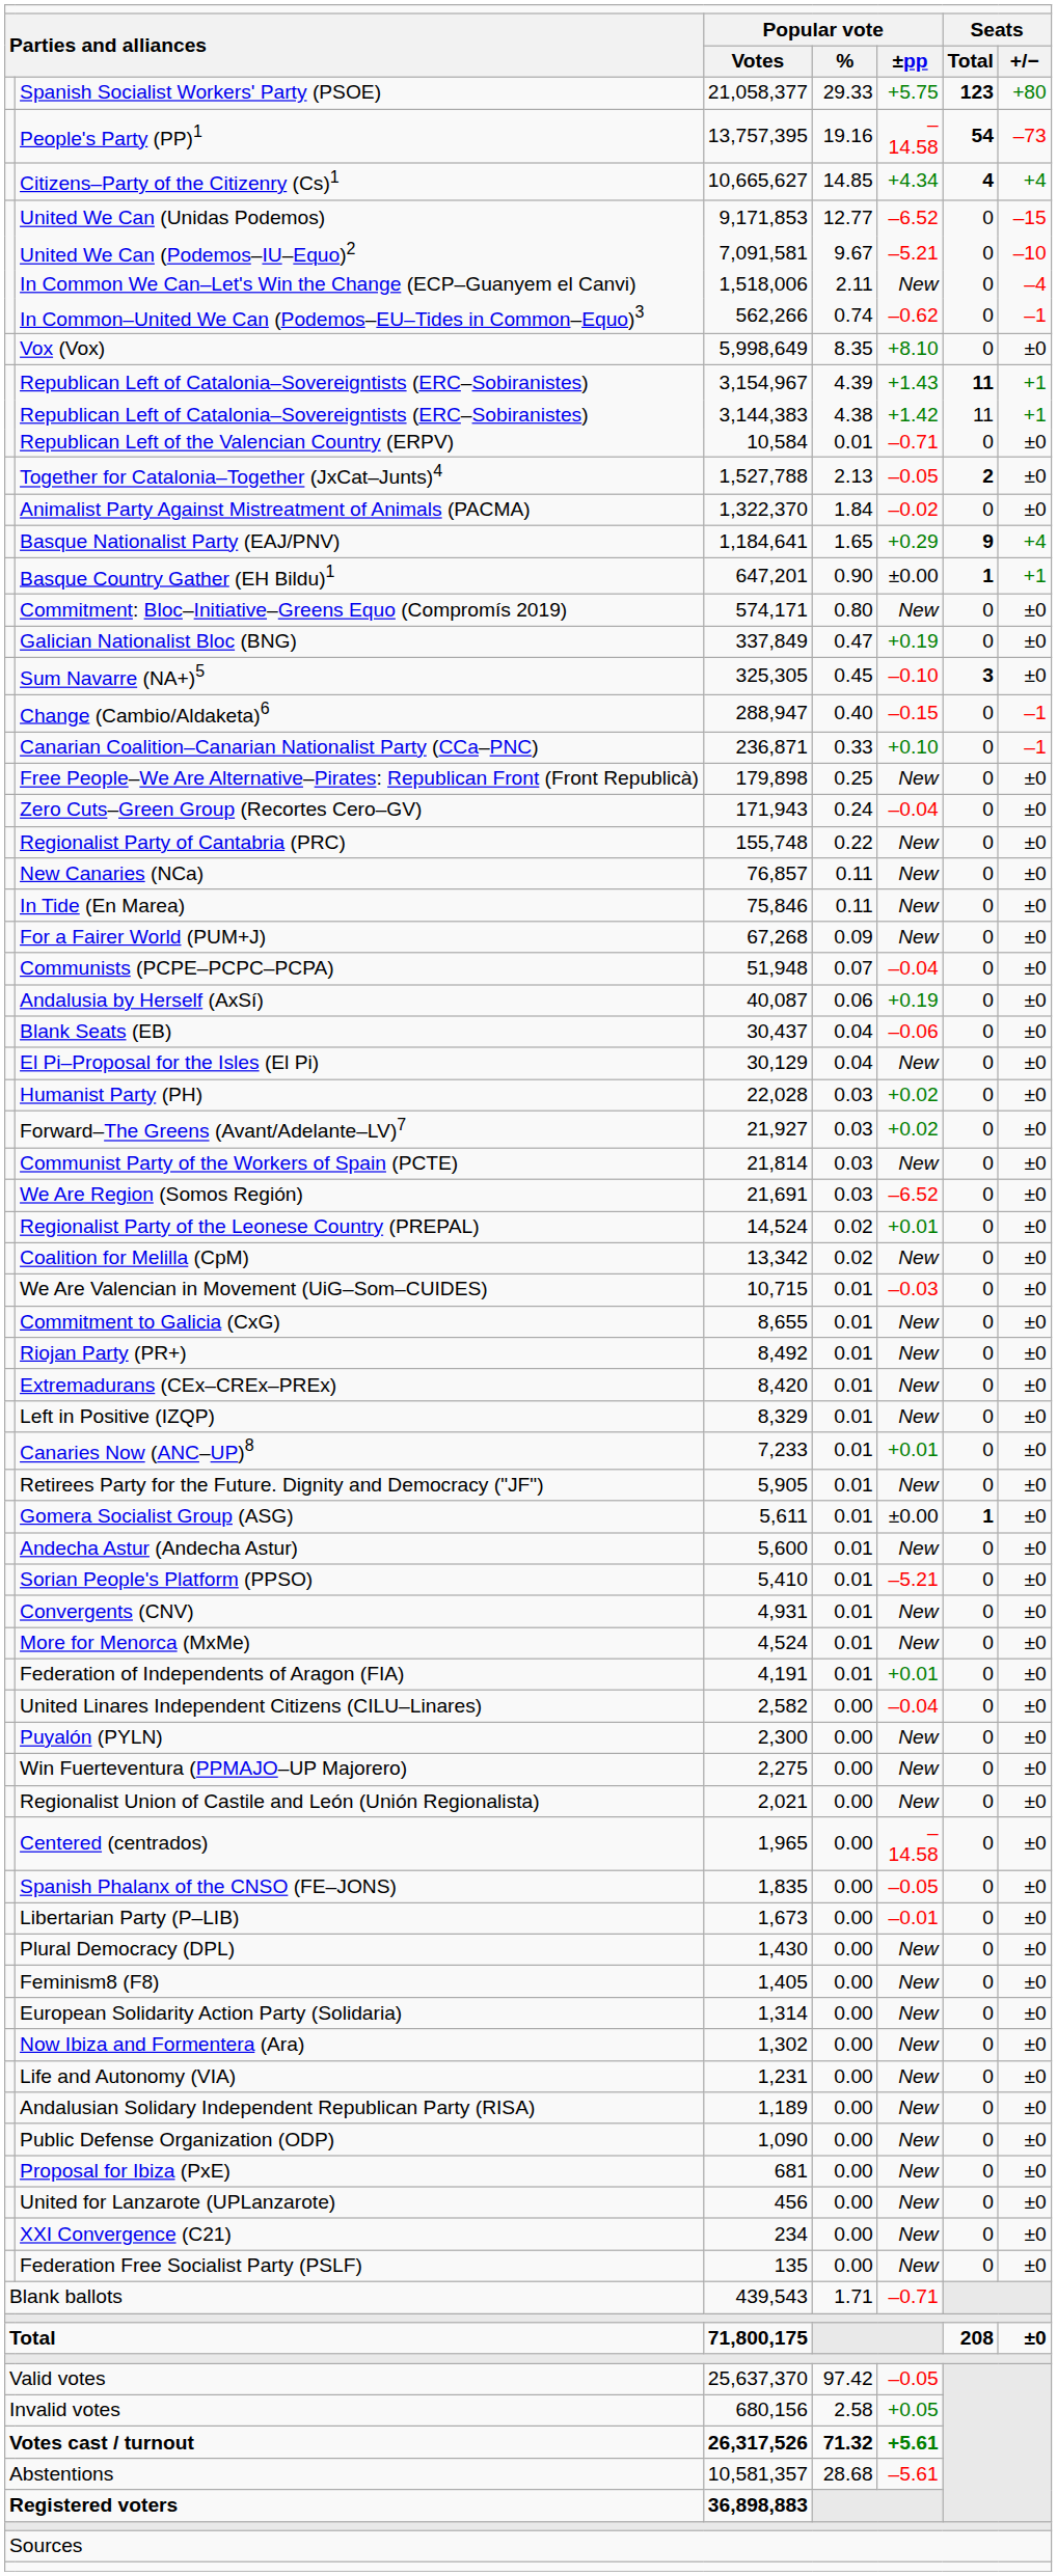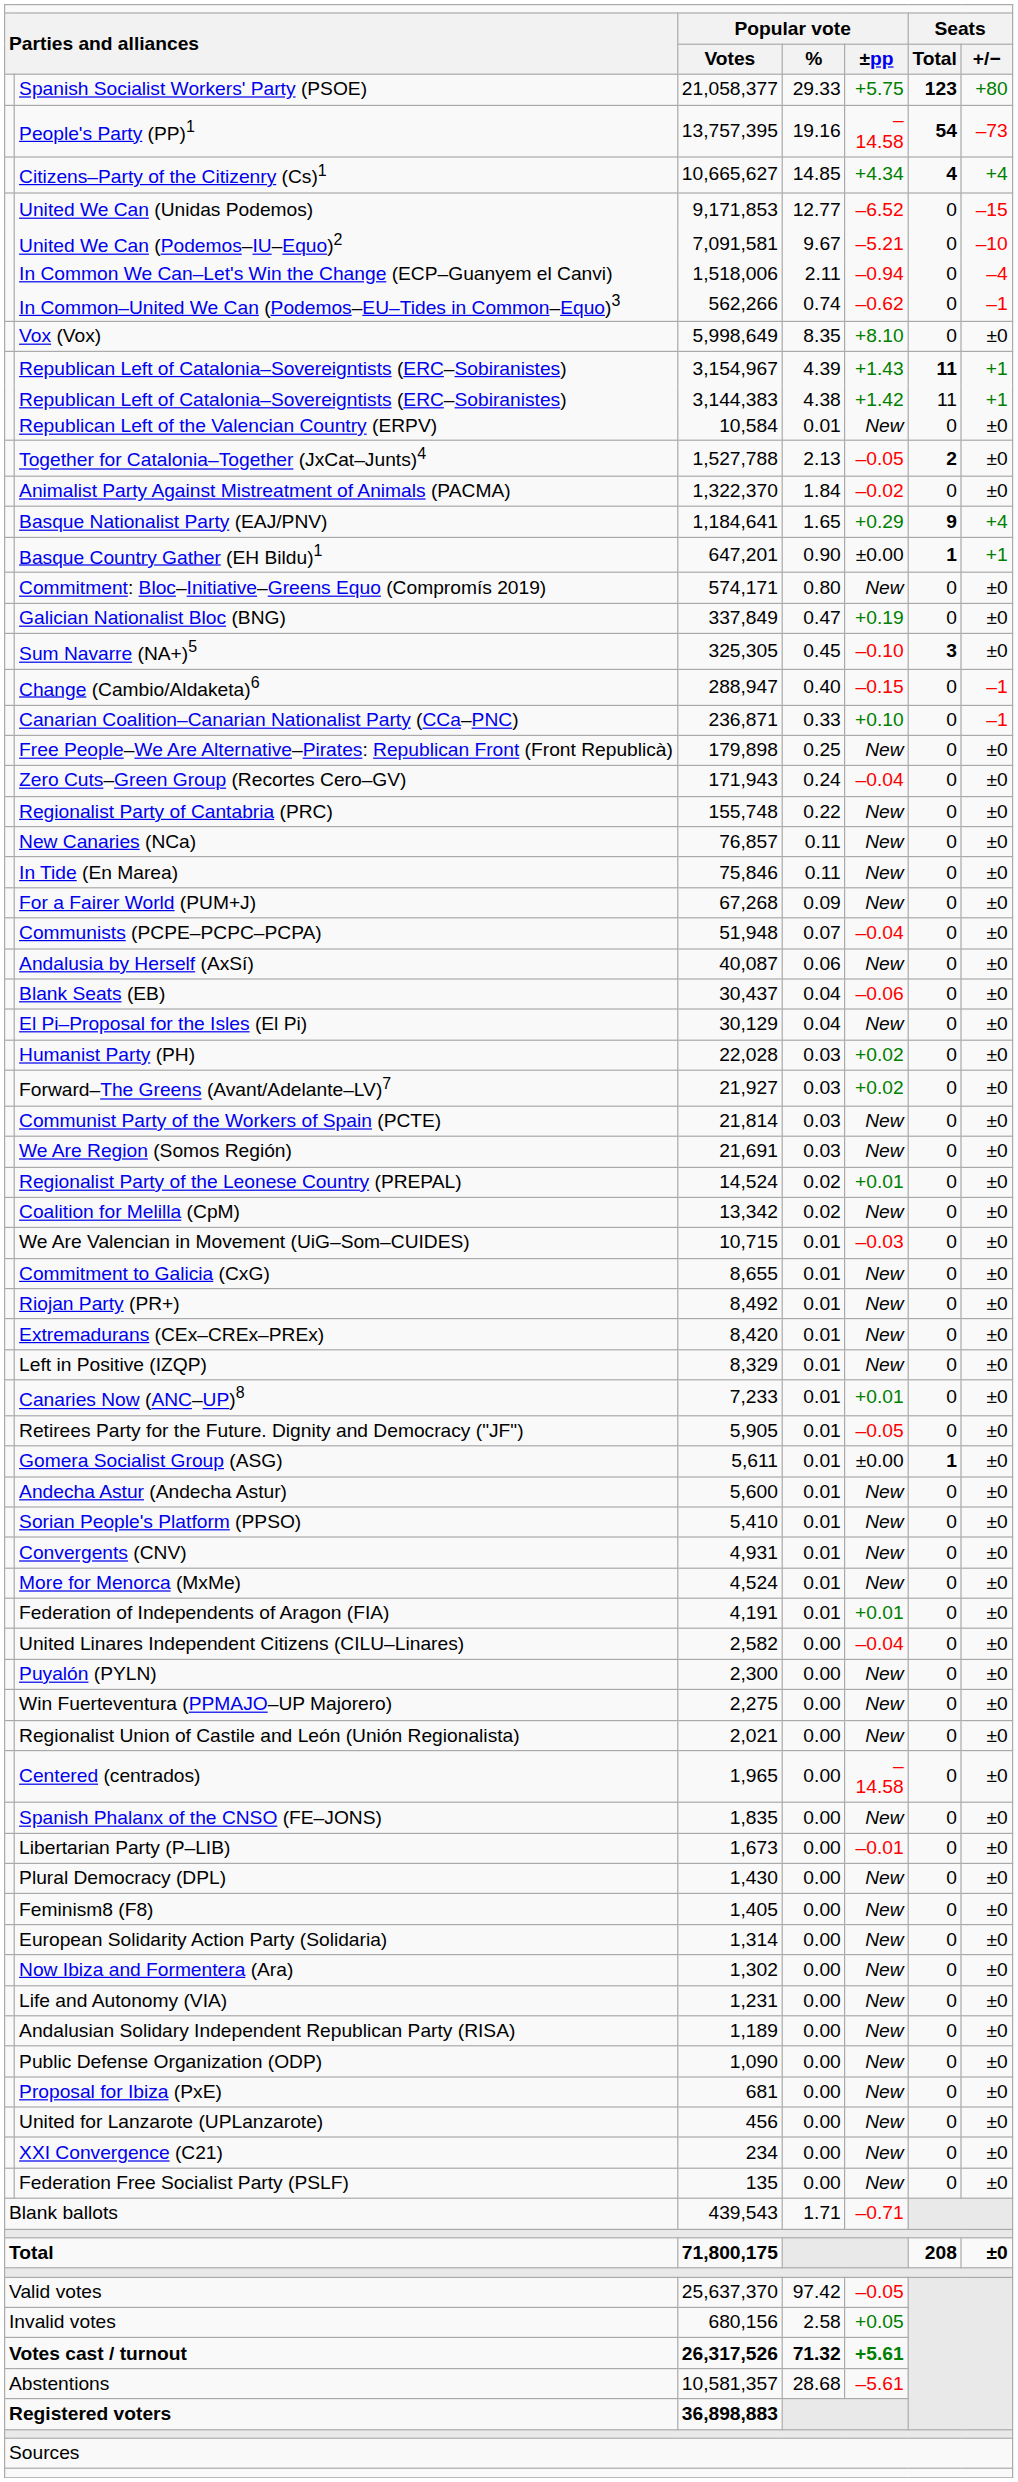In Common We Can–Let's Win the Change (ECP–Guanyem el Canvi) | column 5: New -> –0.94
Republican Left of the Valencian Country (ERPV) | column 5: –0.71 -> New
Andalusia by Herself (AxSí) | column 5: +0.19 -> New
We Are Region (Somos Región) | column 5: –6.52 -> New
Retirees Party for the Future. Dignity and Democracy ("JF") | column 5: New -> –0.05
Sorian People's Platform (PPSO) | column 5: –5.21 -> New
Spanish Phalanx of the CNSO (FE–JONS) | column 5: –0.05 -> New
